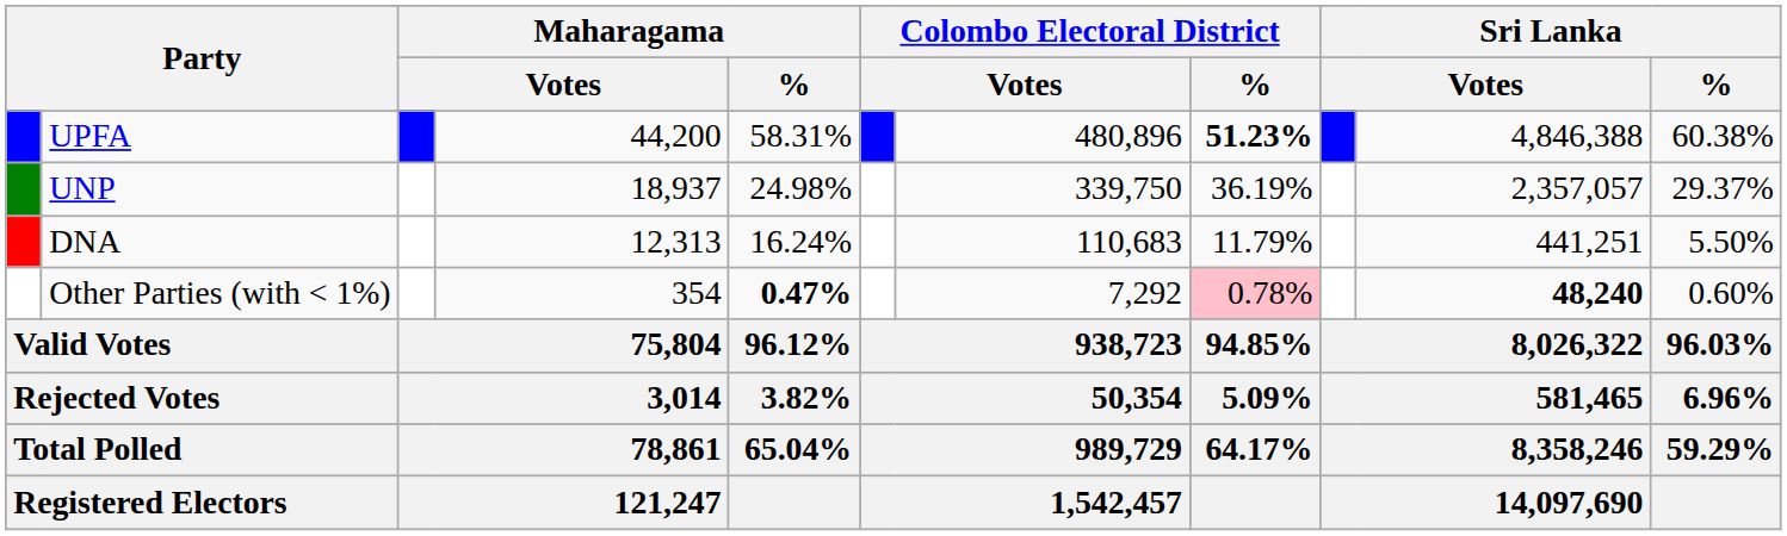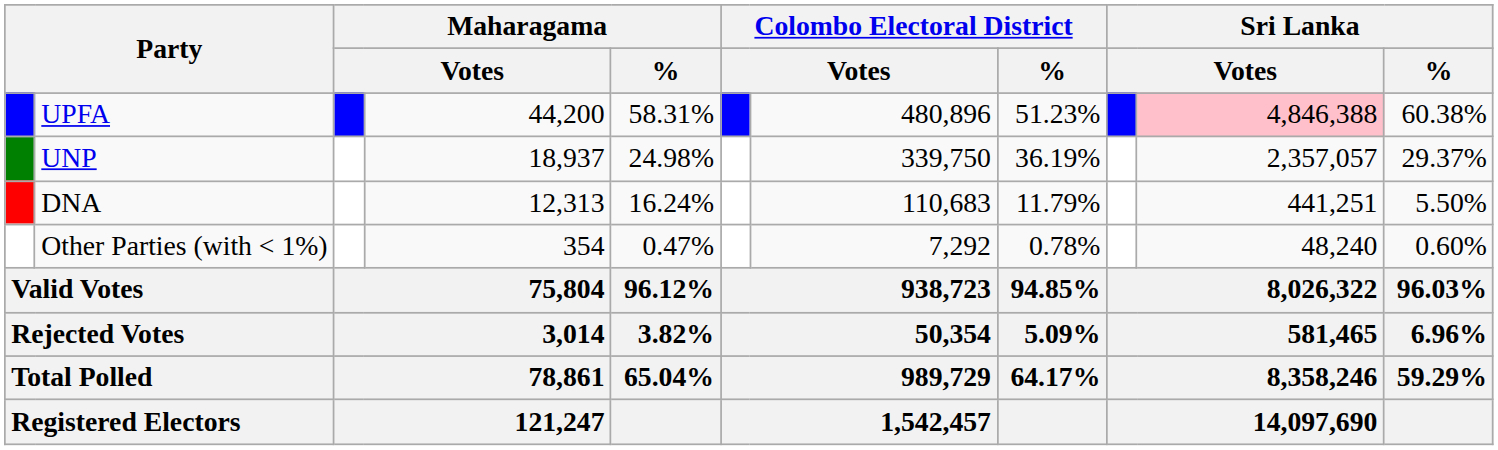UPFA | Colombo Electoral District / %: bold -> normal
UPFA | column 10: no background -> pink background
Other Parties (with < 1%) | Maharagama / %: bold -> normal
Other Parties (with < 1%) | Colombo Electoral District / %: pink background -> no background
Other Parties (with < 1%) | column 10: bold -> normal
